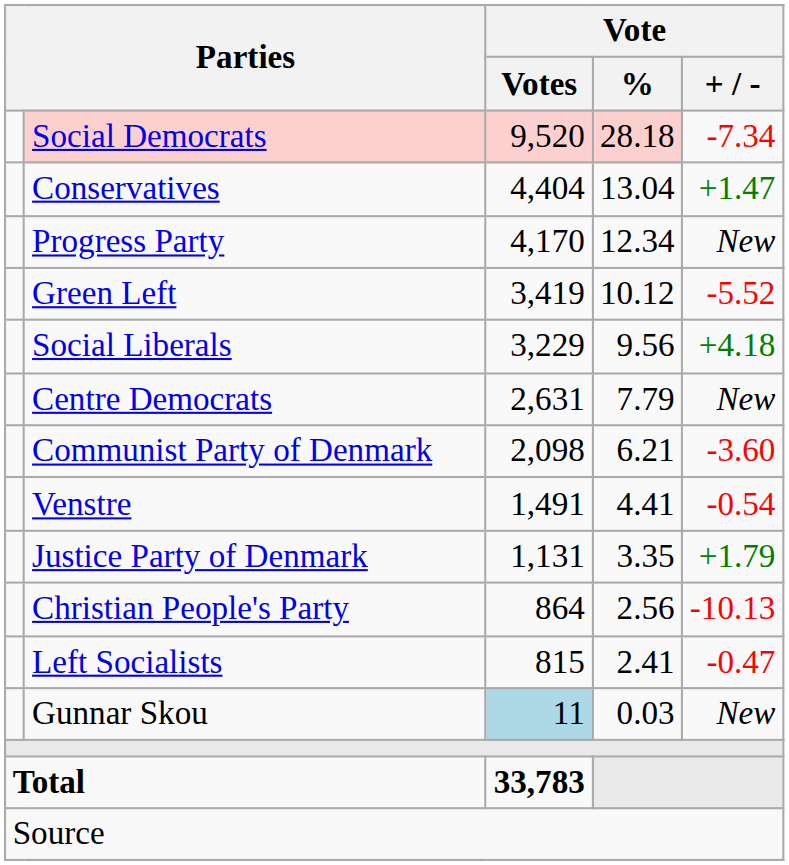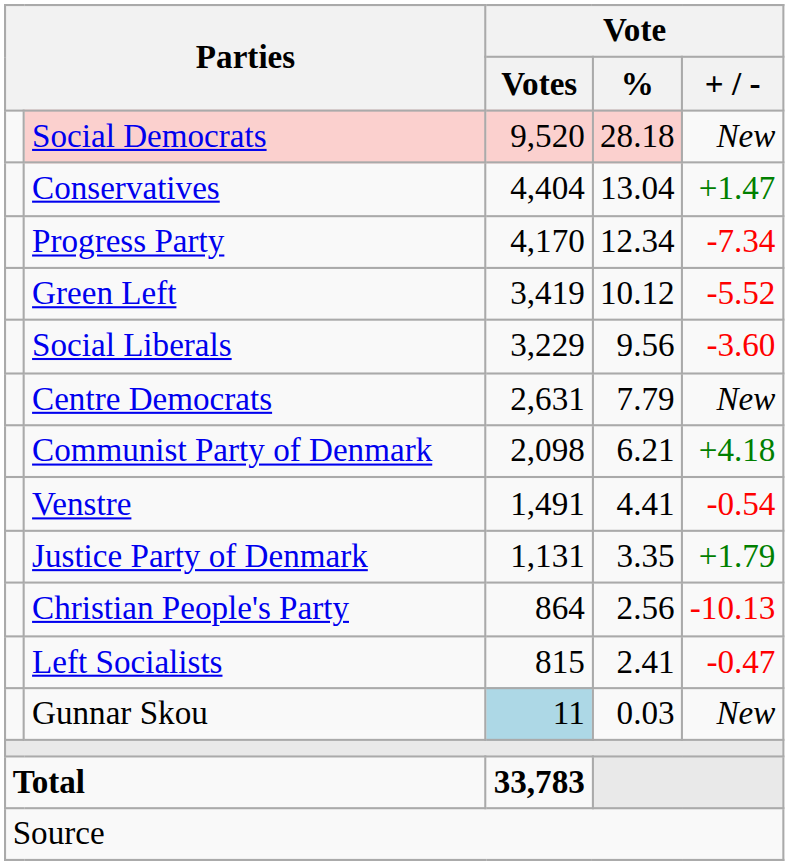Social Democrats | Vote / + / -: -7.34 -> New
Progress Party | Vote / + / -: New -> -7.34
Social Liberals | Vote / + / -: +4.18 -> -3.60
Communist Party of Denmark | Vote / + / -: -3.60 -> +4.18
